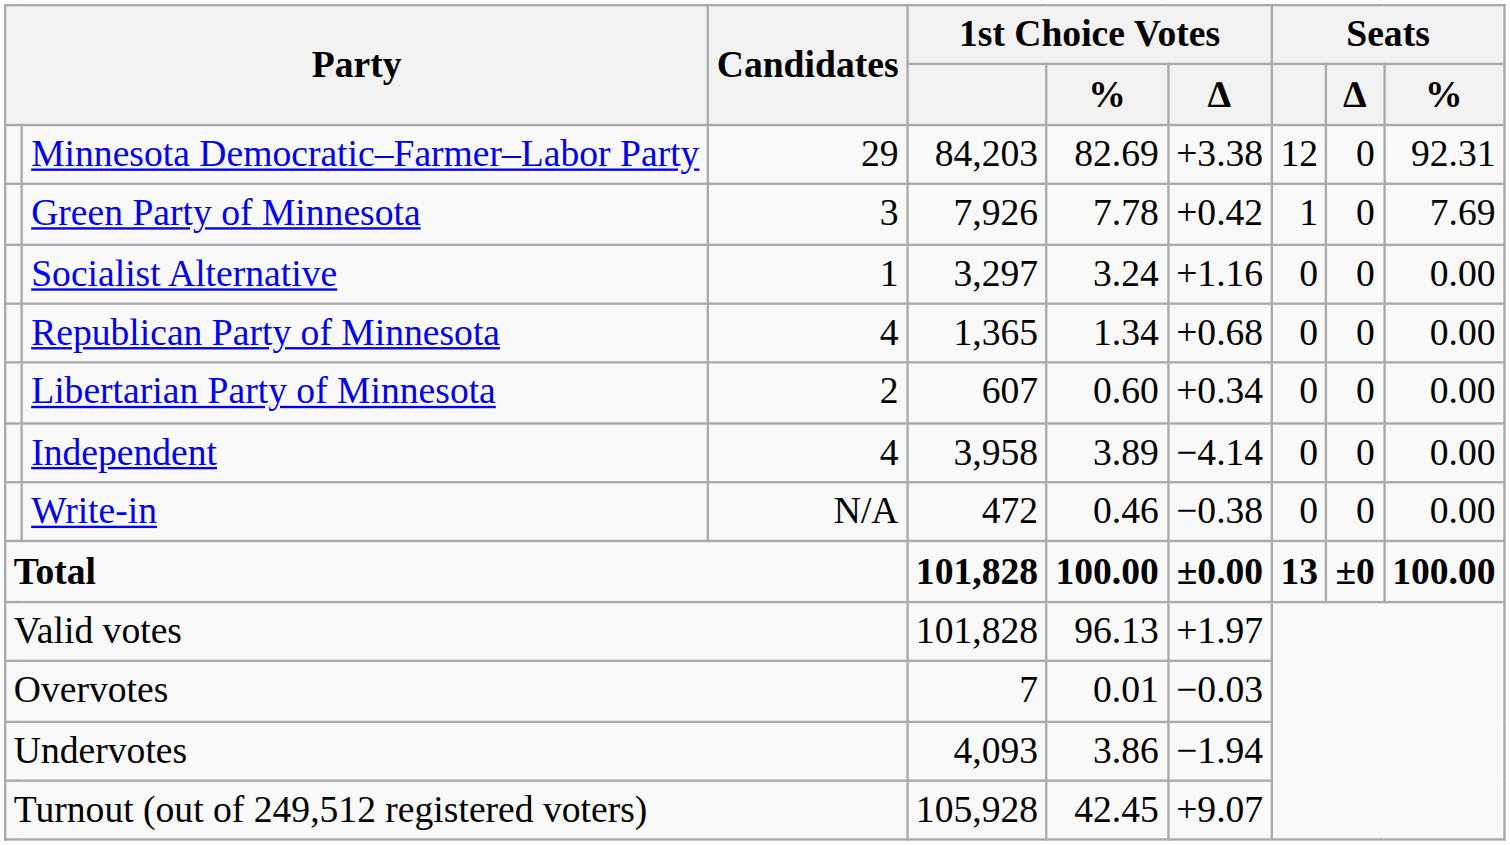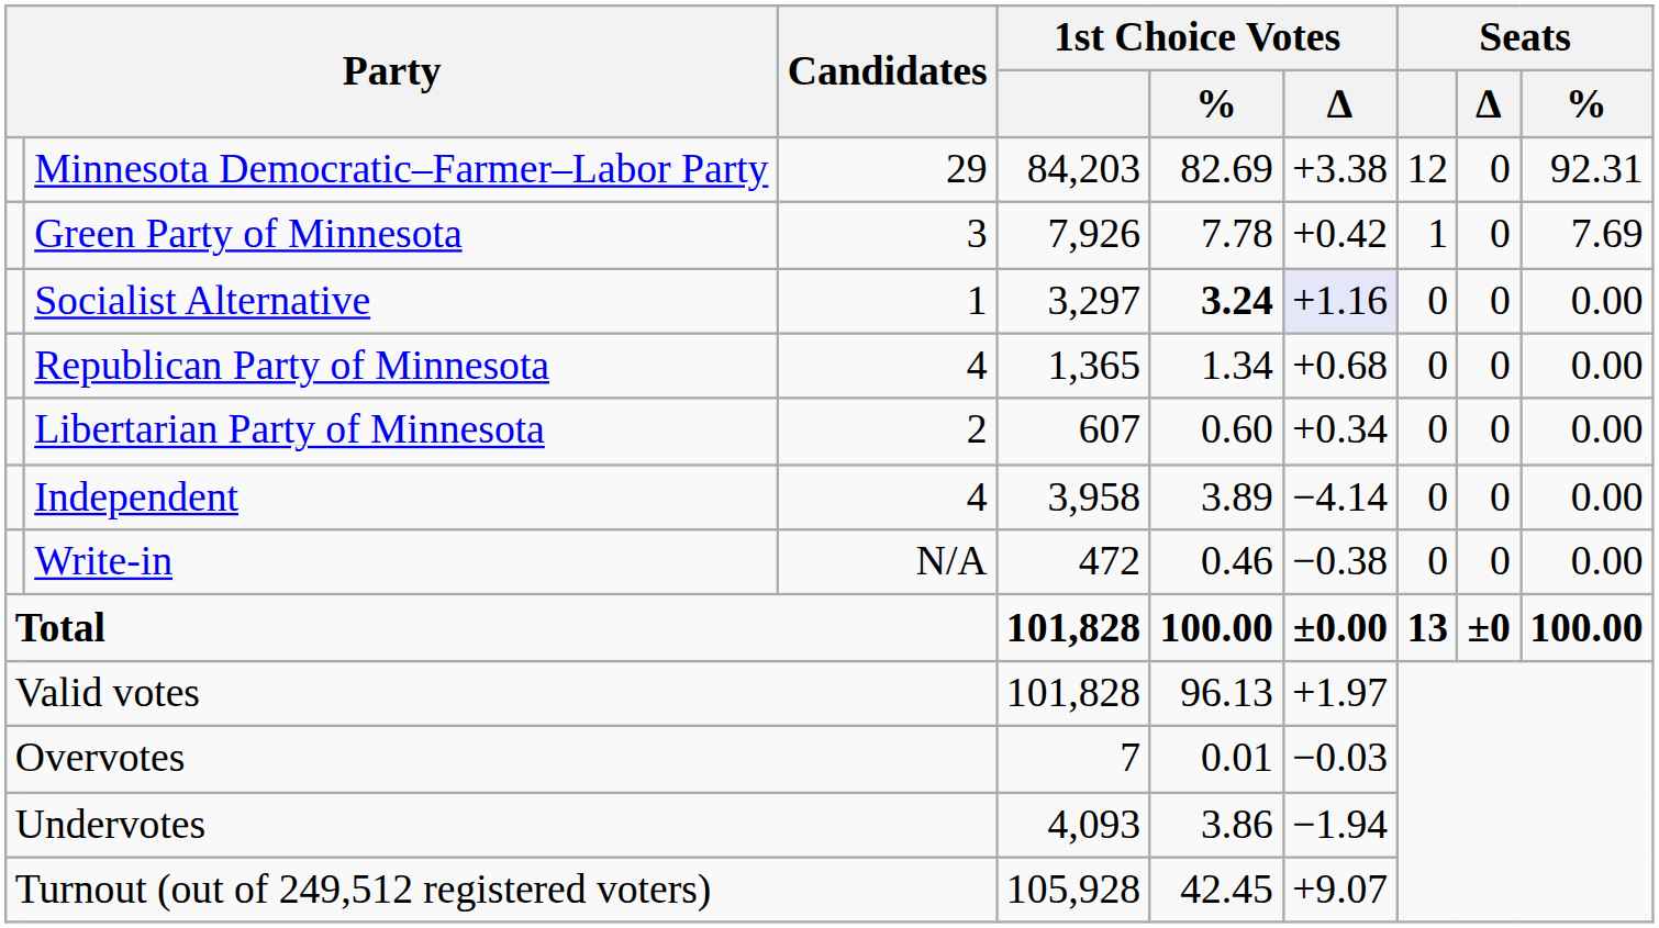Socialist Alternative | 1st Choice Votes / %: normal -> bold
Socialist Alternative | 1st Choice Votes / ∆: no background -> lavender background
